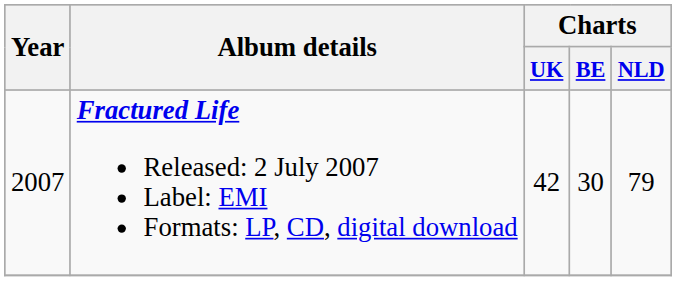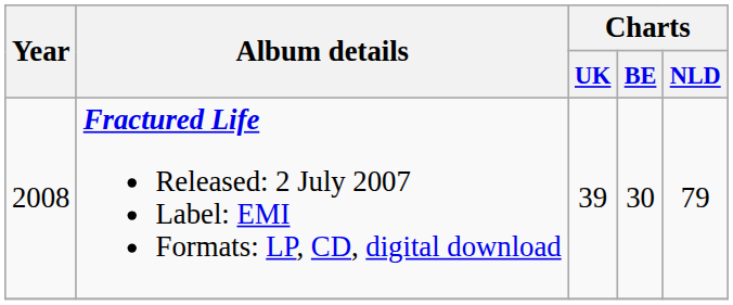row 3 | Year: 2007 -> 2008
row 3 | Charts / UK: 42 -> 39
